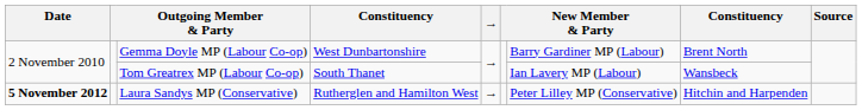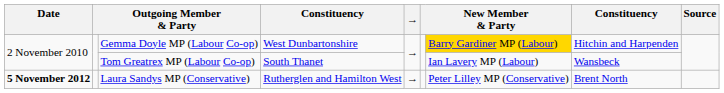Gemma Doyle MP (Labour Co-op) | column 7: no background -> gold background
Gemma Doyle MP (Labour Co-op) | column 8: Brent North -> Hitchin and Harpenden
Laura Sandys MP (Conservative) | column 8: Hitchin and Harpenden -> Brent North
